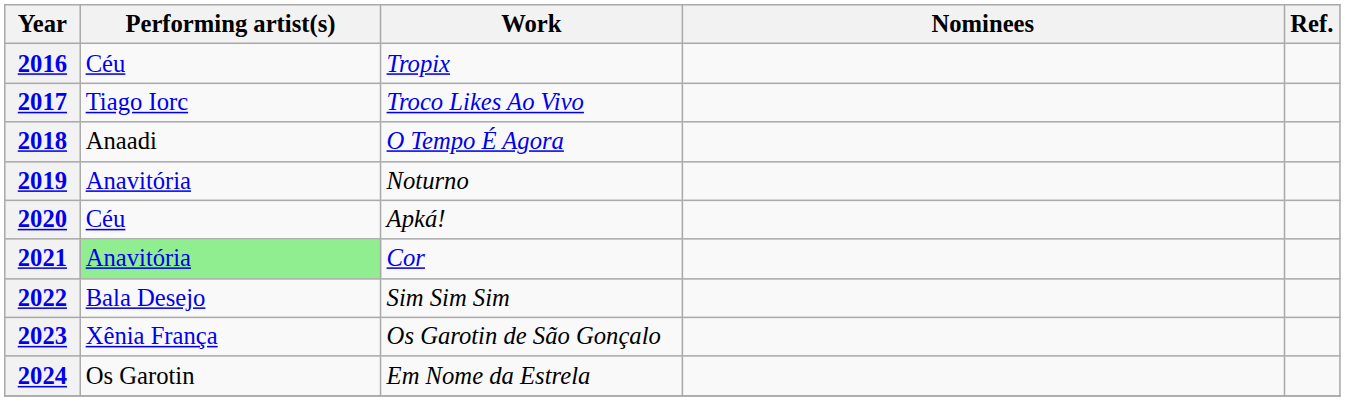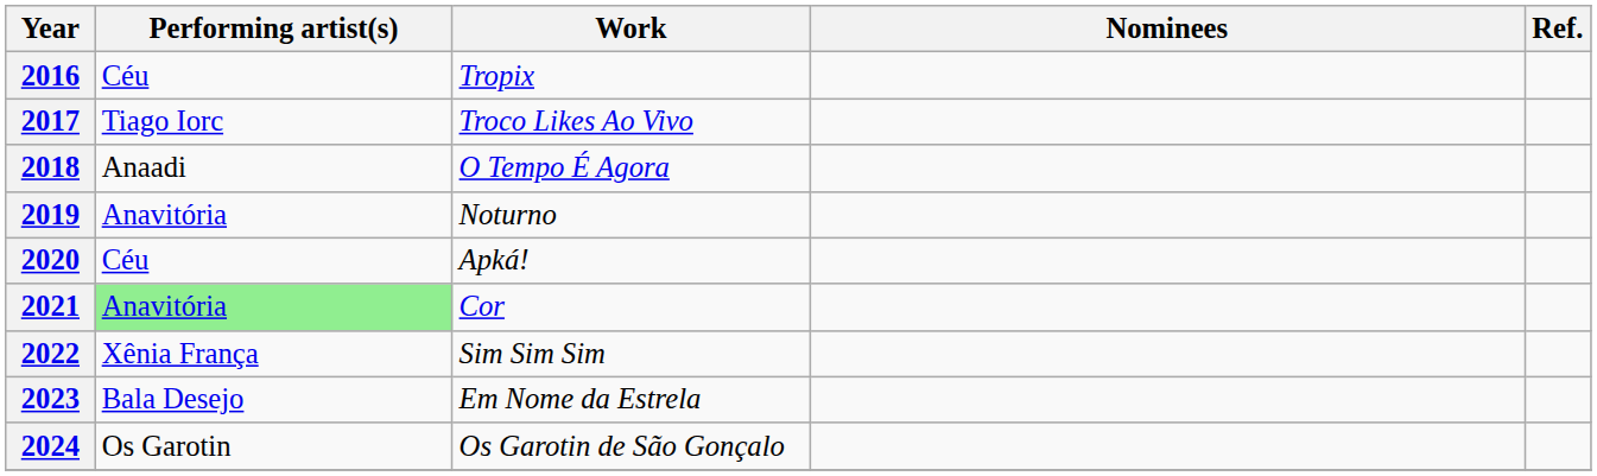2022 | Performing artist(s): Bala Desejo -> Xênia França
2023 | Performing artist(s): Xênia França -> Bala Desejo
2023 | Work: Os Garotin de São Gonçalo -> Em Nome da Estrela
2024 | Work: Em Nome da Estrela -> Os Garotin de São Gonçalo
